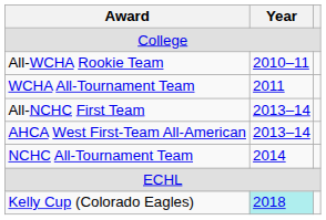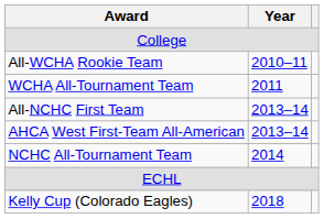Kelly Cup (Colorado Eagles) | Year: paleturquoise background -> no background
